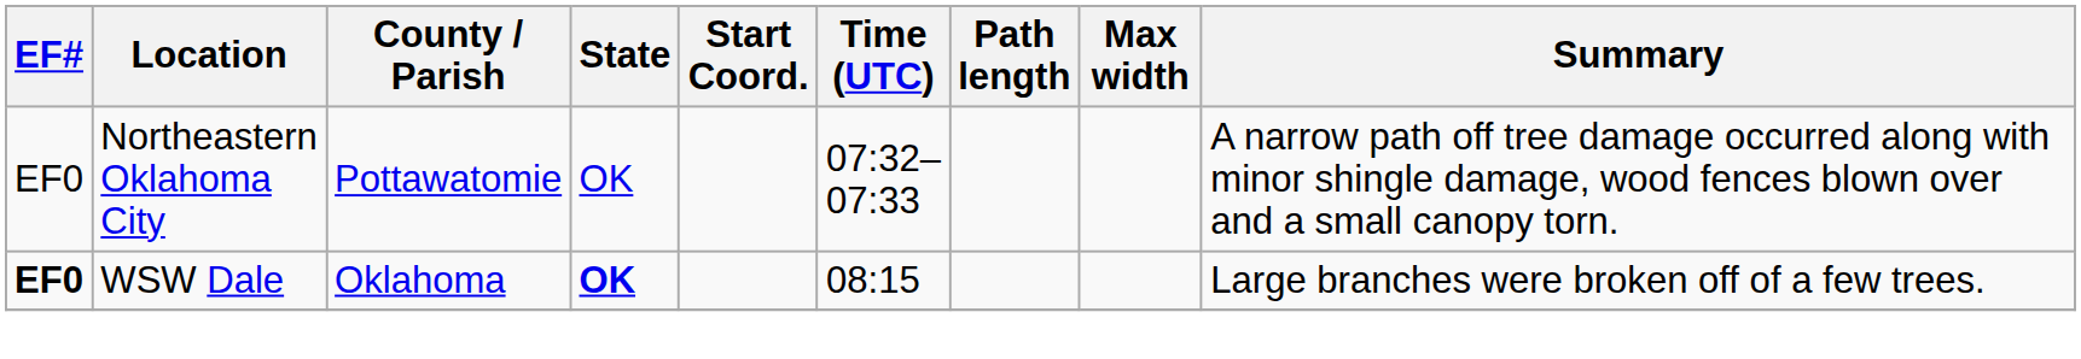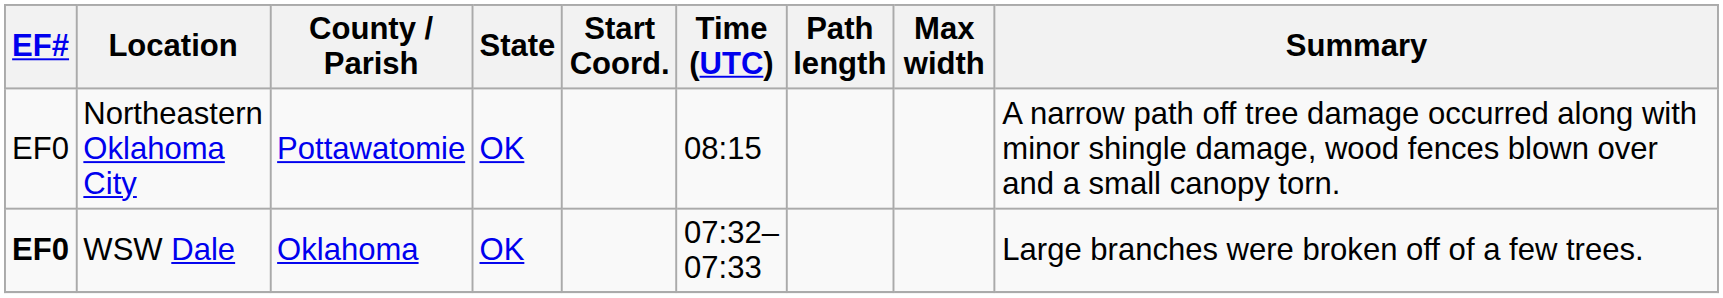Northeastern Oklahoma City | Time (UTC): 07:32–07:33 -> 08:15
WSW Dale | State: bold -> normal
WSW Dale | Time (UTC): 08:15 -> 07:32–07:33
